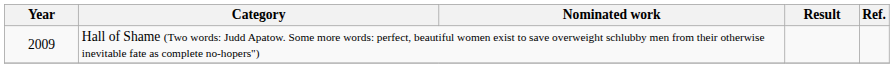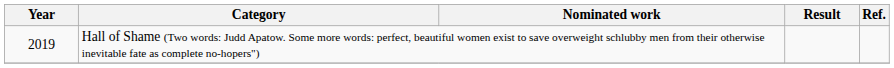row 2 | Year: 2009 -> 2019
